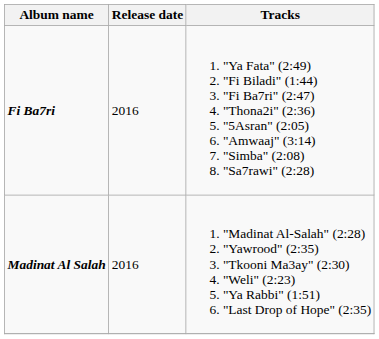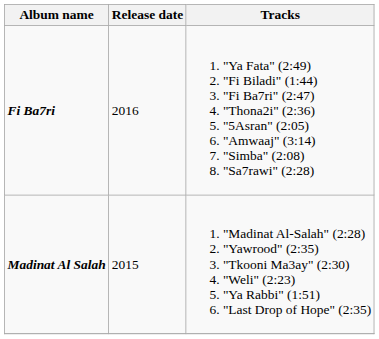Madinat Al Salah | Release date: 2016 -> 2015
